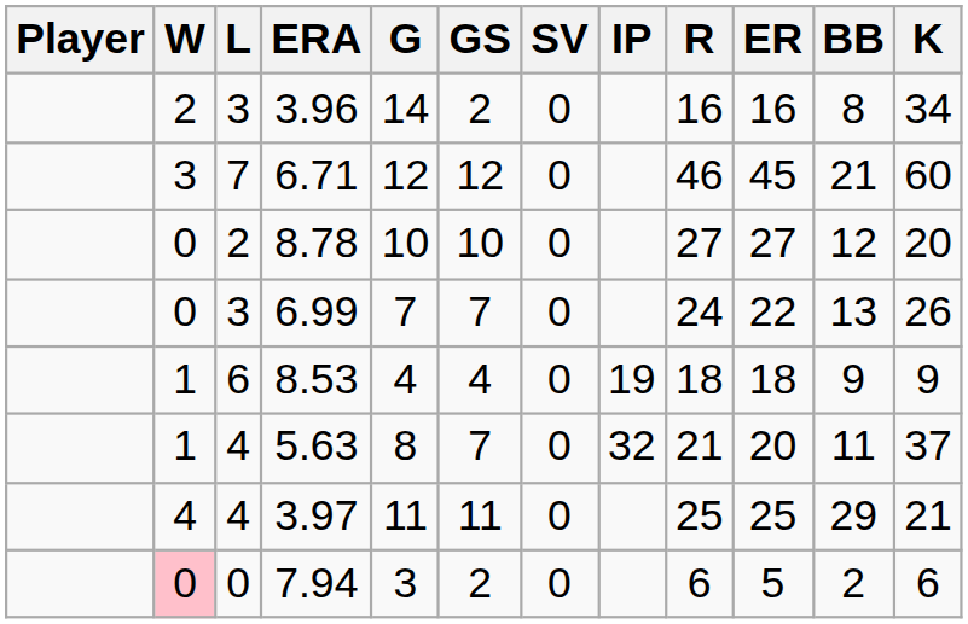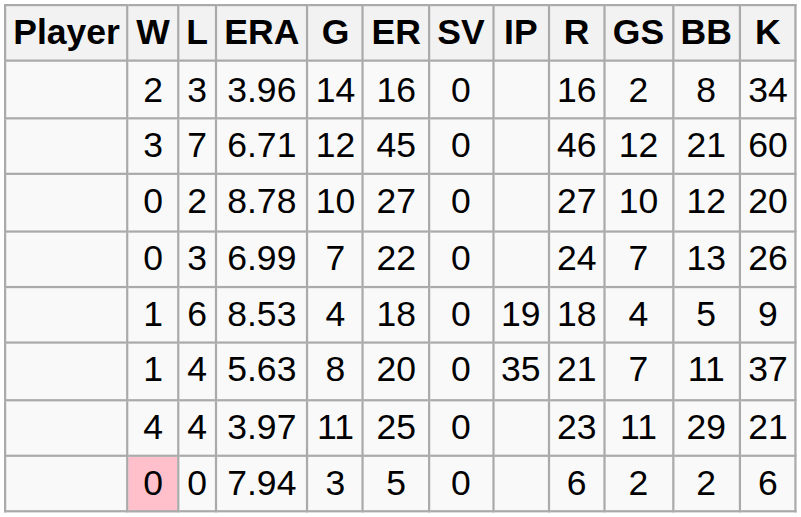columns swapped: GS <-> ER
8.53 | BB: 9 -> 5
5.63 | IP: 32 -> 35
3.97 | R: 25 -> 23
